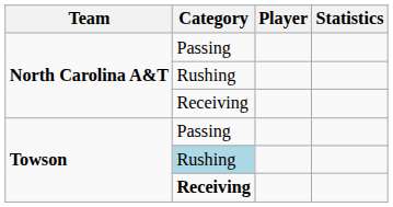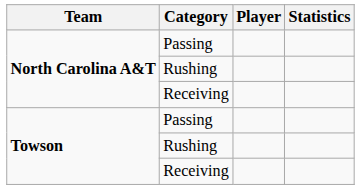Towson / Rushing | Category: lightblue background -> no background
Towson / Receiving | Category: bold -> normal
